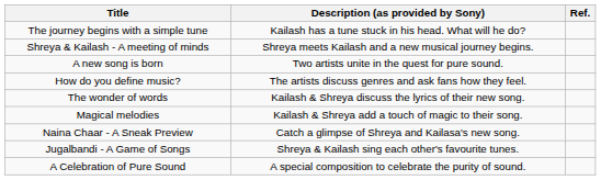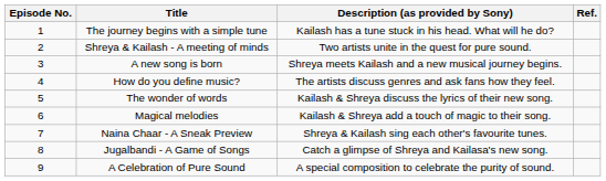+ column: Episode No. | 1 | 2 | 3 | 4 | 5 | 6 | 7 | 8 | 9
Shreya & Kailash - A meeting of minds | Description (as provided by Sony): Shreya meets Kailash and a new musical journey begins. -> Two artists unite in the quest for pure sound.
A new song is born | Description (as provided by Sony): Two artists unite in the quest for pure sound. -> Shreya meets Kailash and a new musical journey begins.
Naina Chaar - A Sneak Preview | Description (as provided by Sony): Catch a glimpse of Shreya and Kailasa's new song. -> Shreya & Kailash sing each other's favourite tunes.
Jugalbandi - A Game of Songs | Description (as provided by Sony): Shreya & Kailash sing each other's favourite tunes. -> Catch a glimpse of Shreya and Kailasa's new song.
